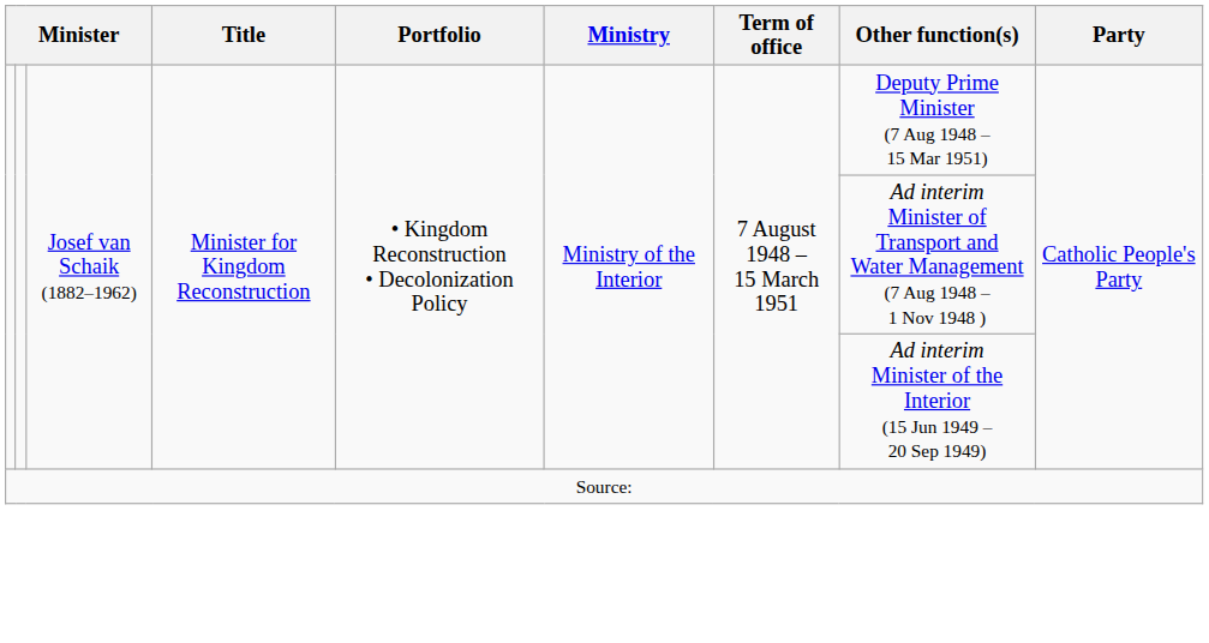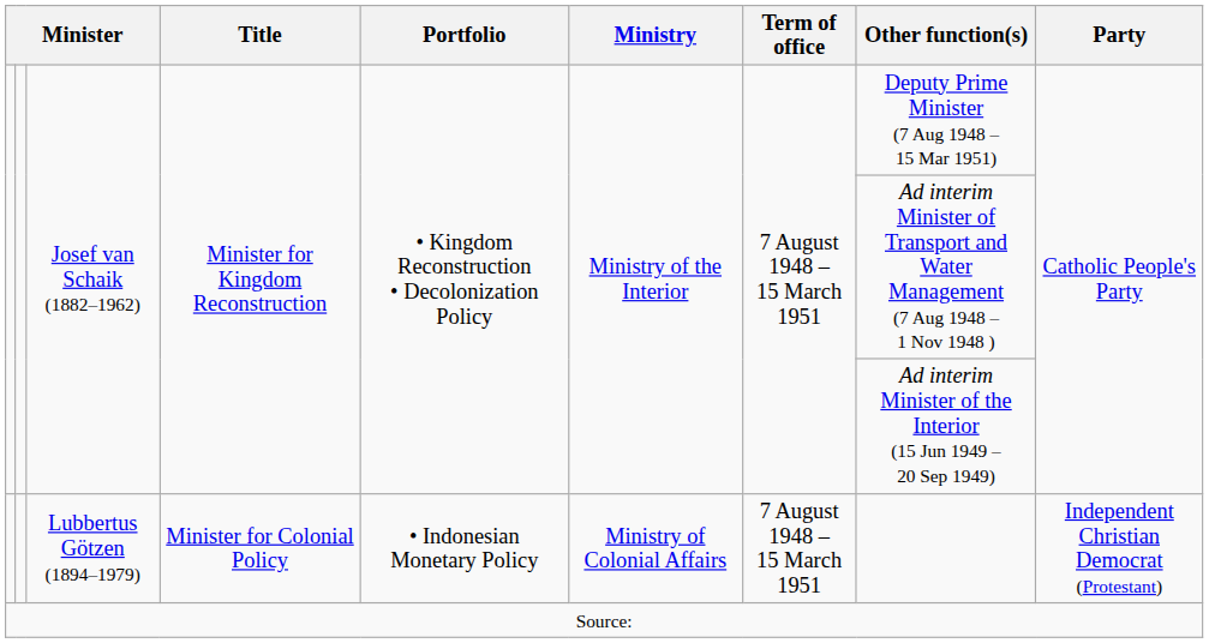+ row: Lubbertus Götzen (1894–1979) | Minister for Colonial Policy | • Indonesian Monetary Policy | Ministry of Colonial Affairs | 7 August 1948 – 15 March 1951 | Independent Christian Democrat (Protestant)
